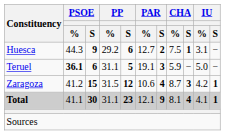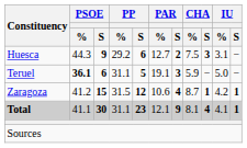Huesca | CHA / S: 1 -> 3
Zaragoza | CHA / S: 3 -> 1
